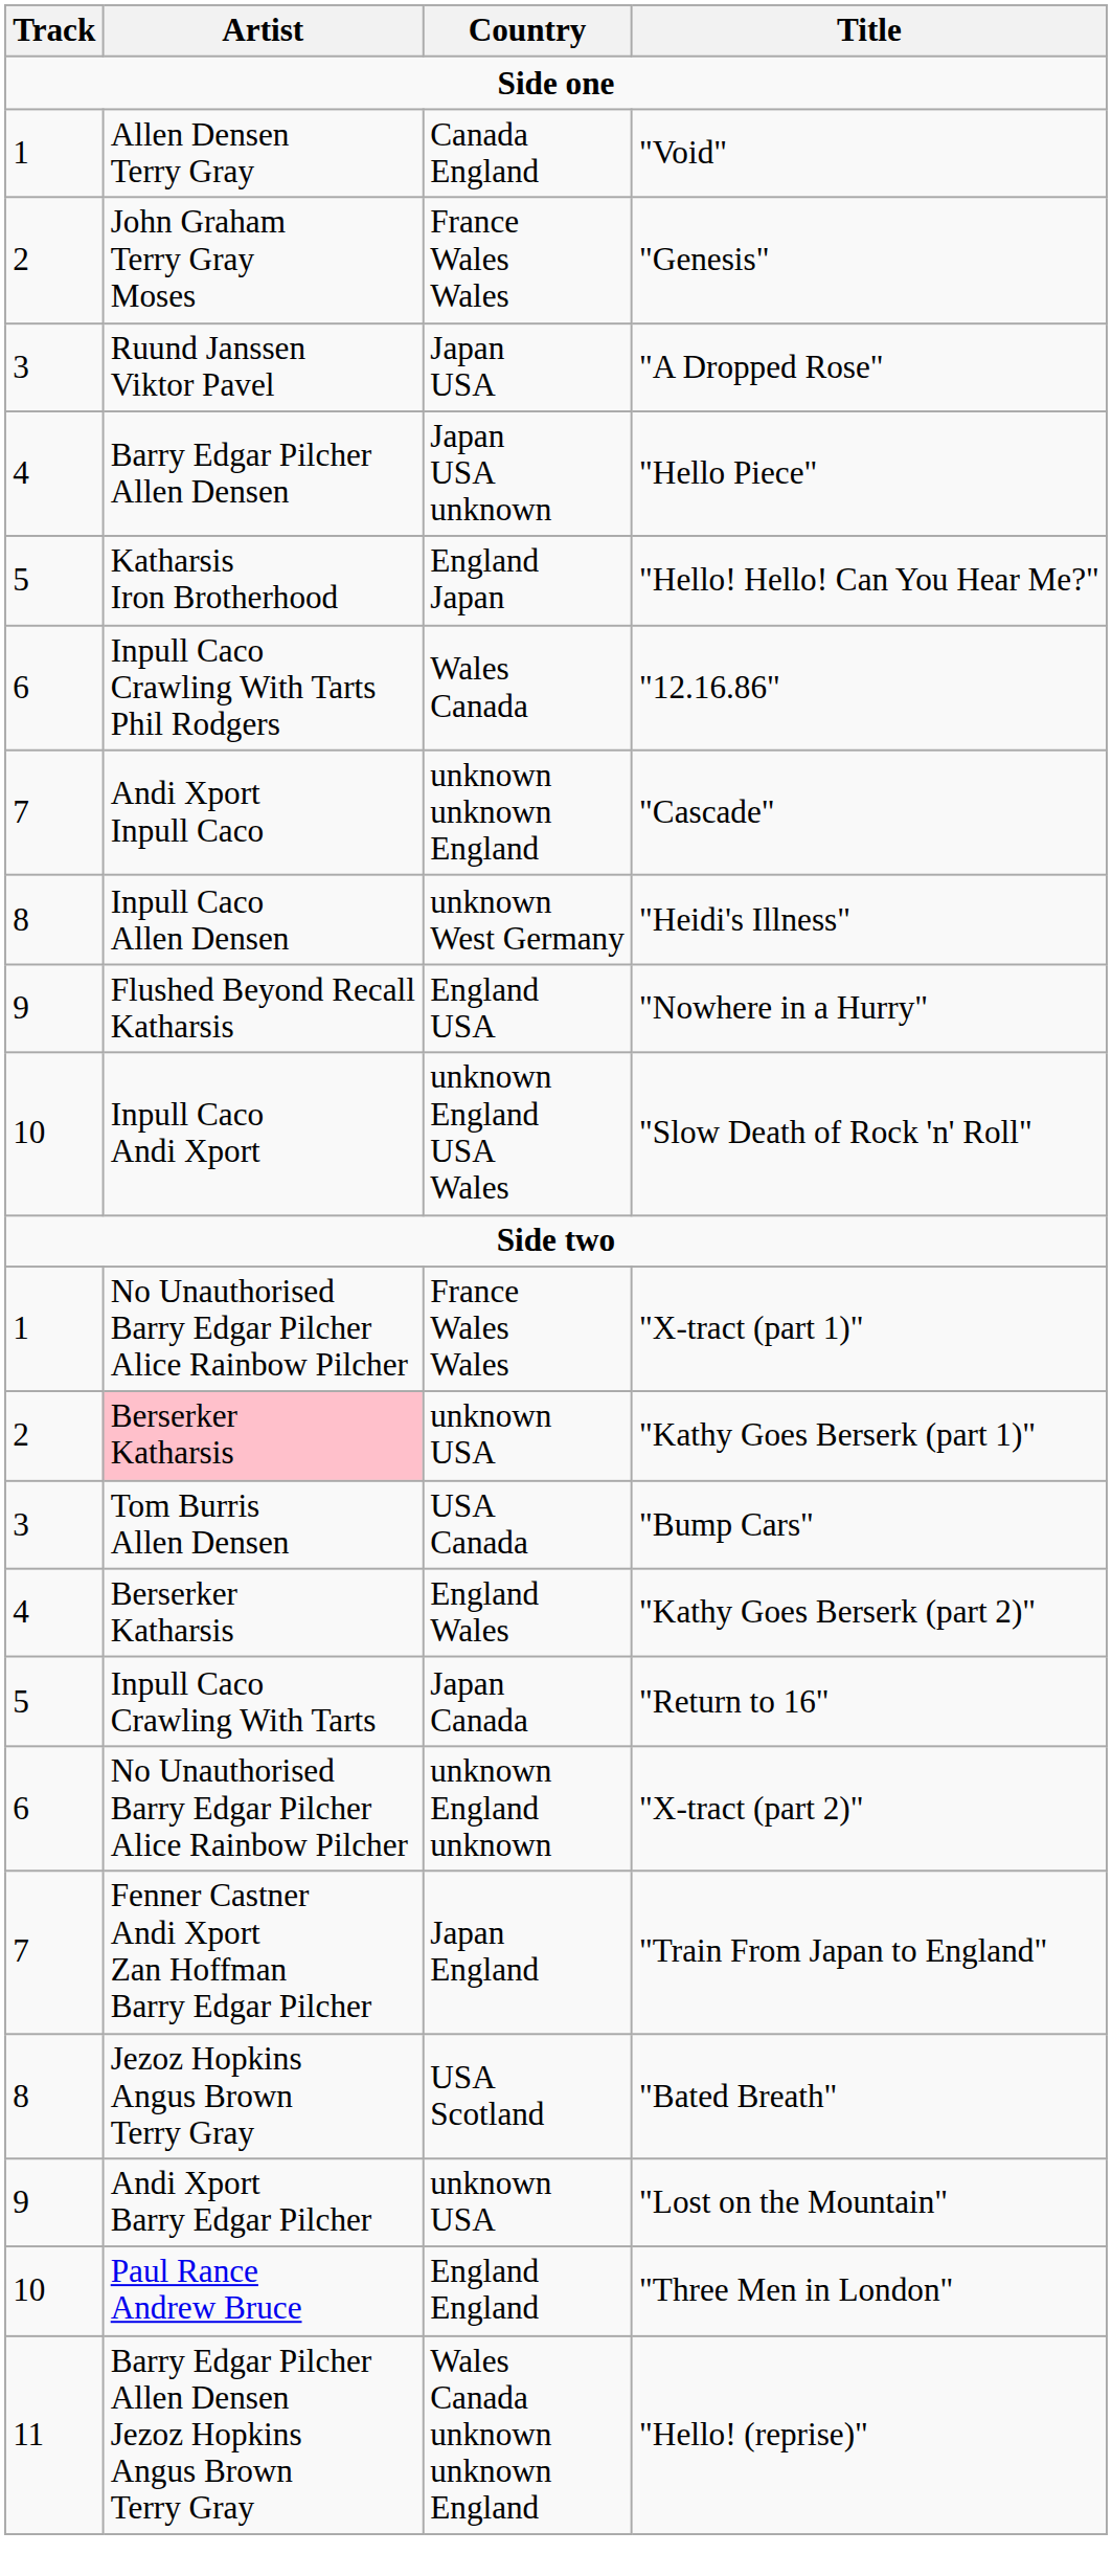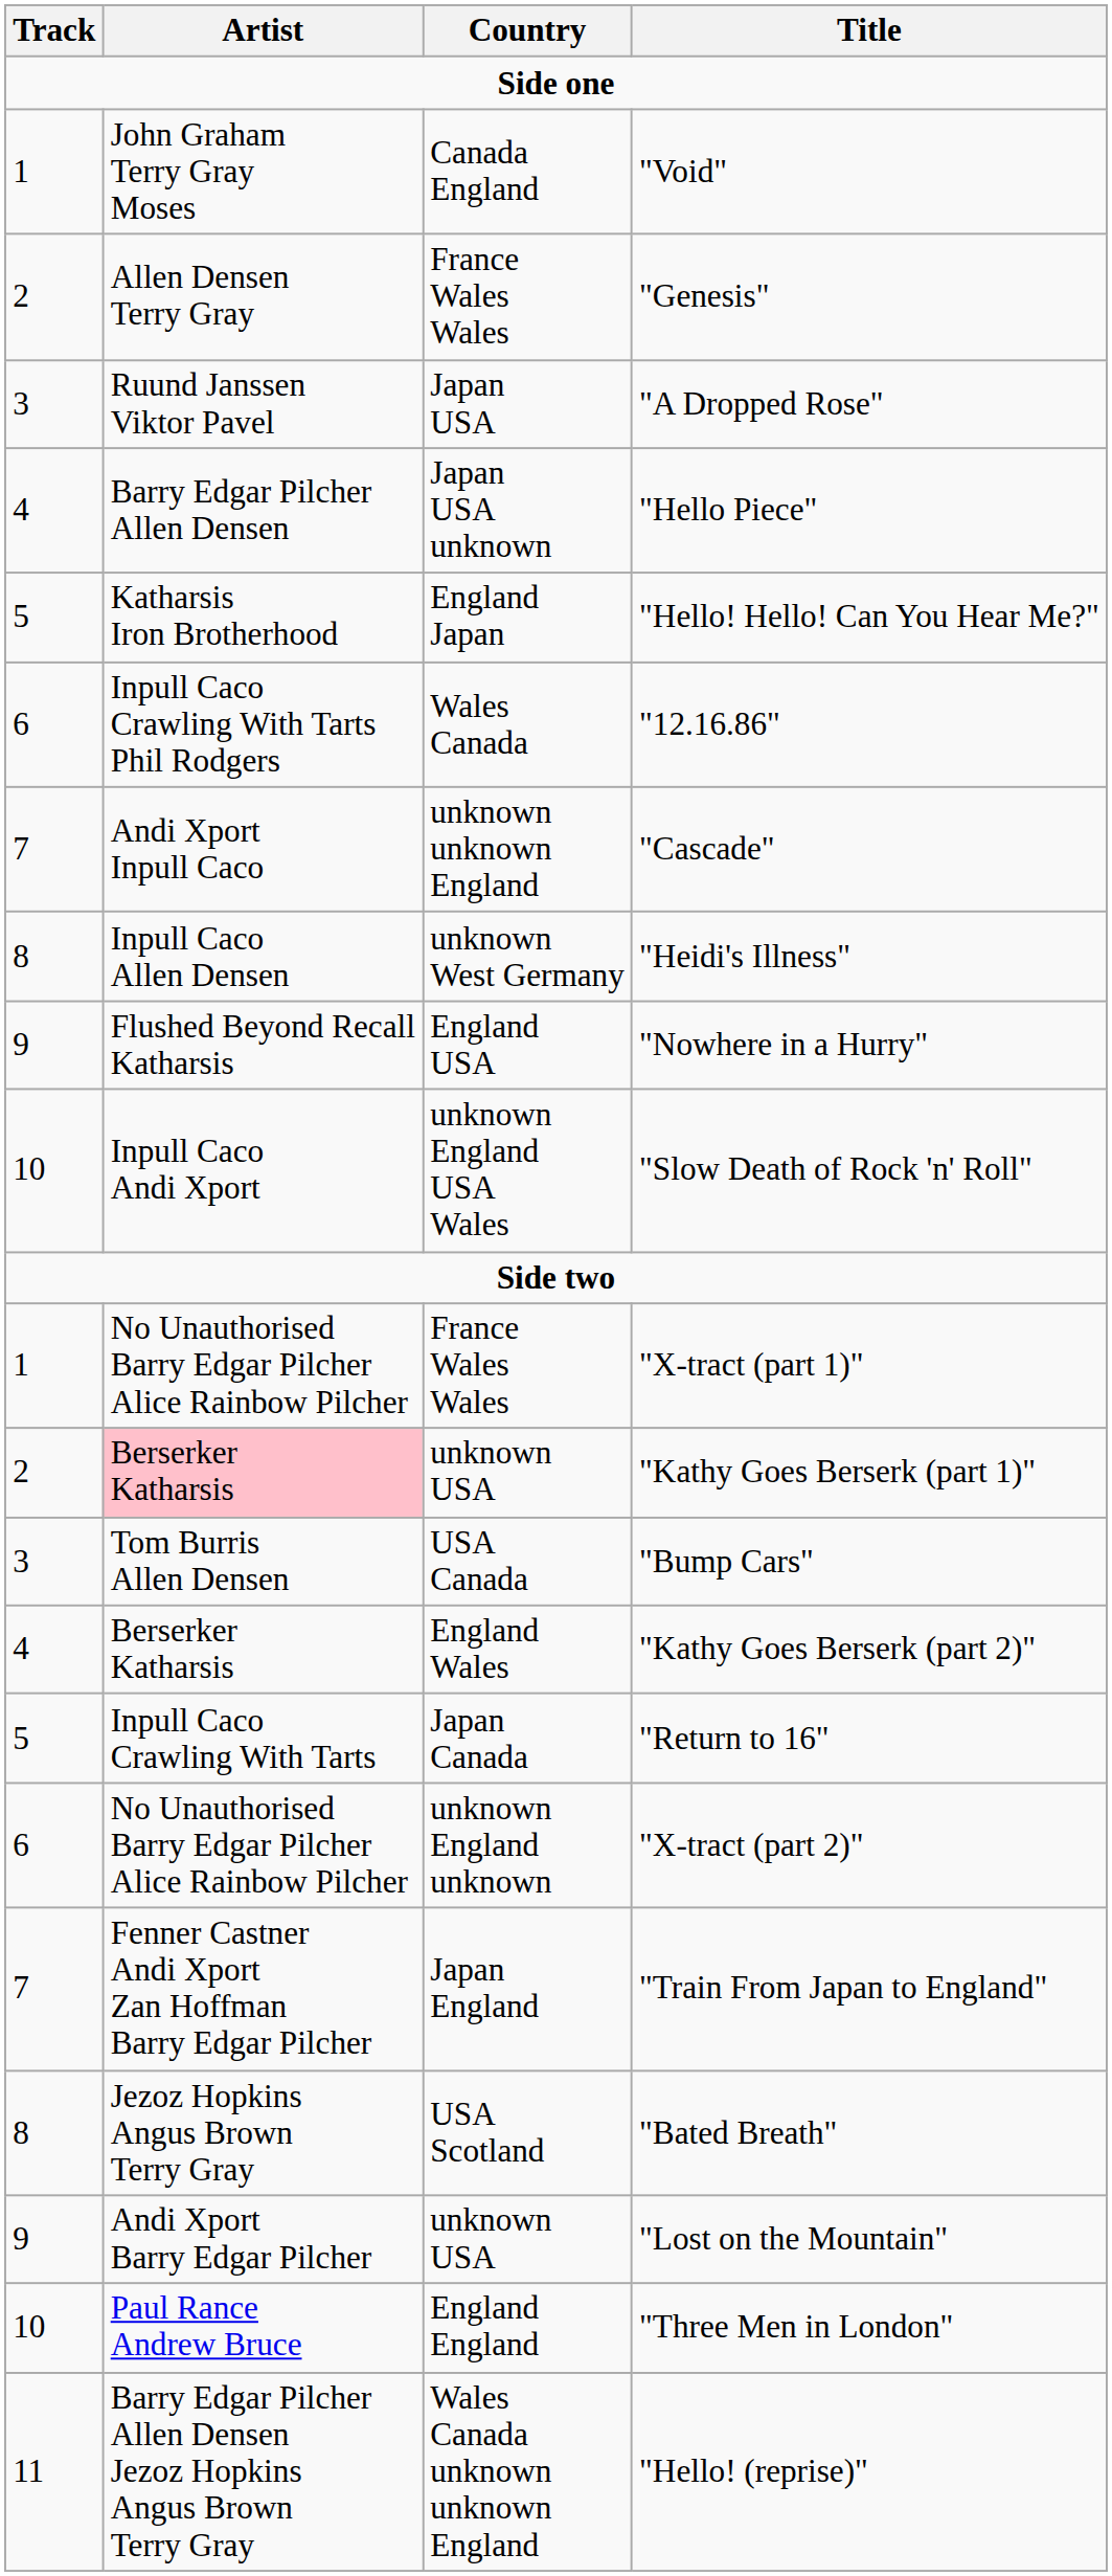"Void" | Artist: Allen Densen Terry Gray -> John Graham Terry Gray Moses
"Genesis" | Artist: John Graham Terry Gray Moses -> Allen Densen Terry Gray
